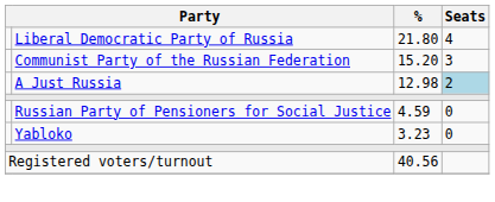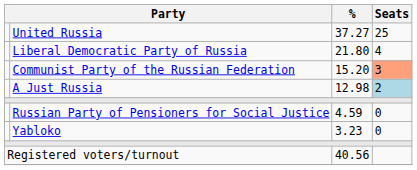+ row: United Russia | 37.27 | 25
Communist Party of the Russian Federation | Seats: no background -> lightsalmon background
